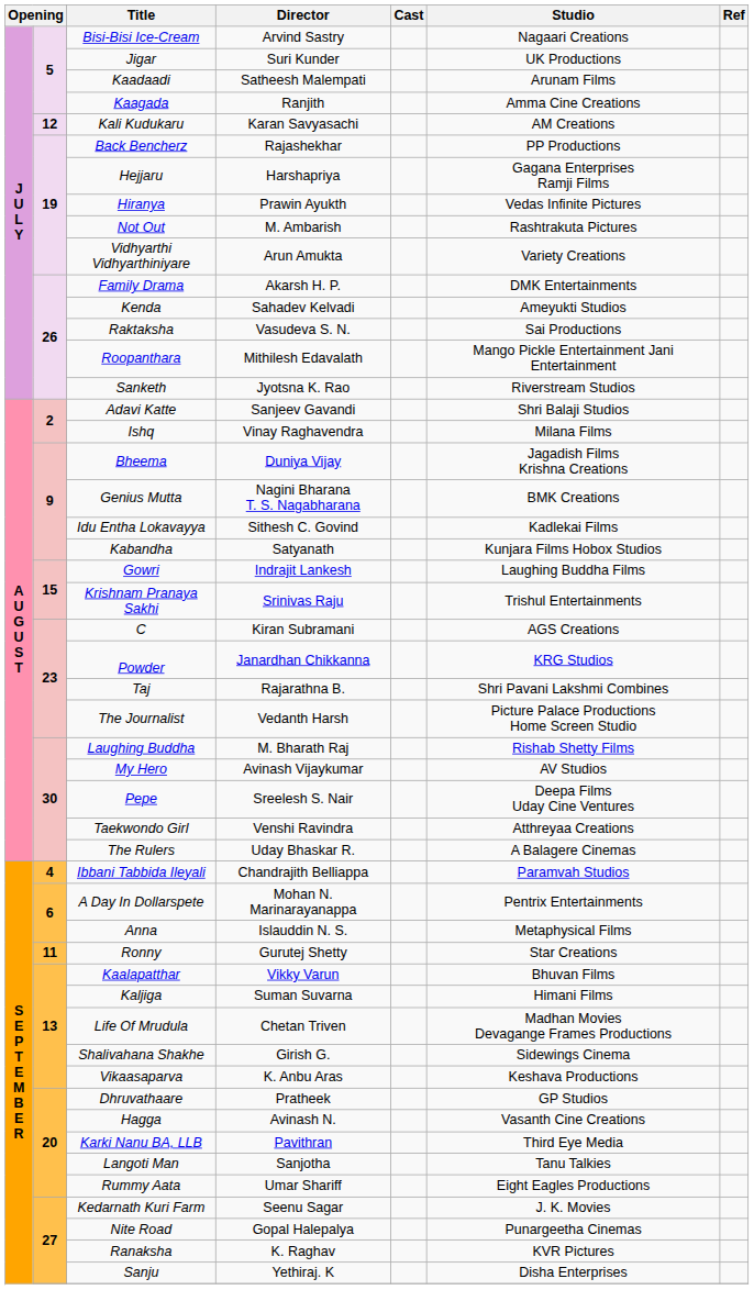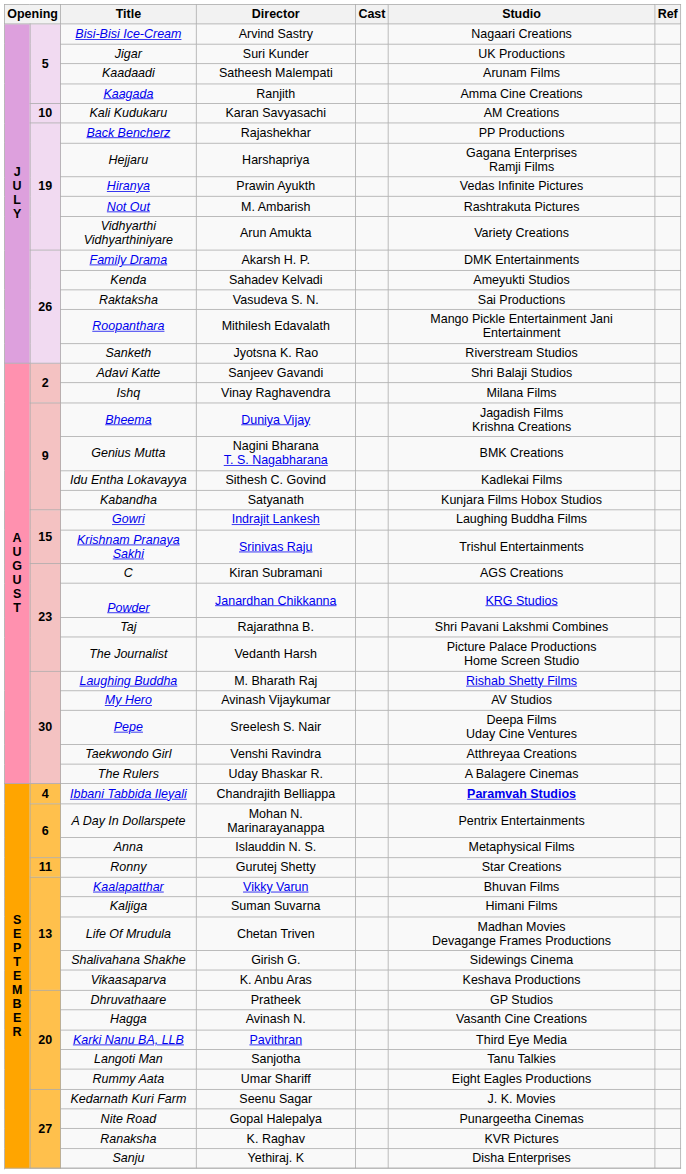Kali Kudukaru | column 2: 12 -> 10
Ibbani Tabbida Ileyali | Studio: normal -> bold
